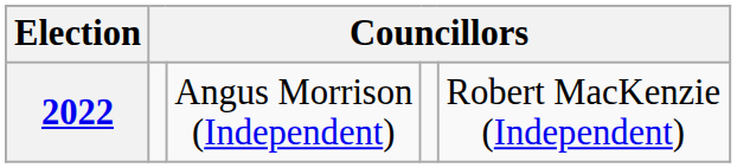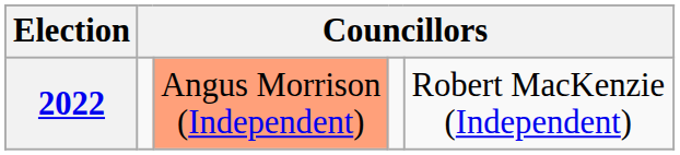2022 | column 3: no background -> lightsalmon background
